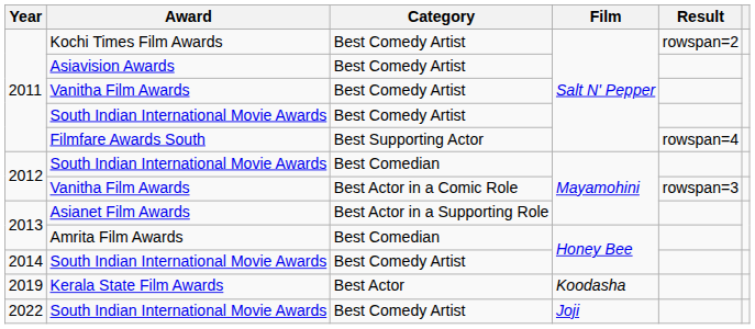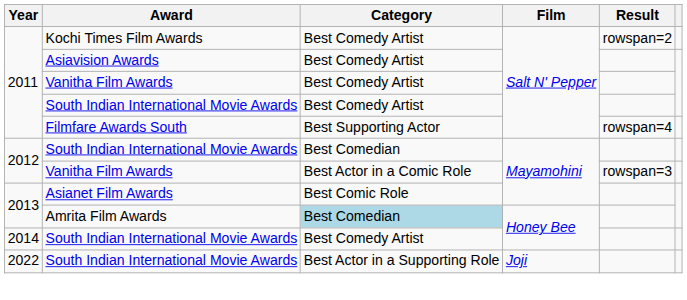Asianet Film Awards | Category: Best Actor in a Supporting Role -> Best Comic Role
Amrita Film Awards | Category: no background -> lightblue background
- row: 2019 | Kerala State Film Awards | Best Actor | Koodasha
2022 / South Indian International Movie Awards | Category: Best Comedy Artist -> Best Actor in a Supporting Role
